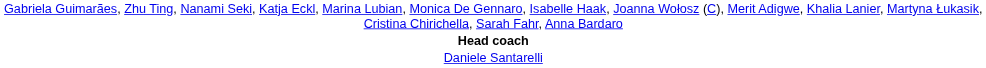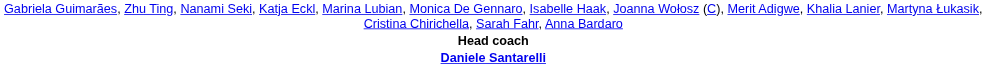row 3 | column 1: normal -> bold
